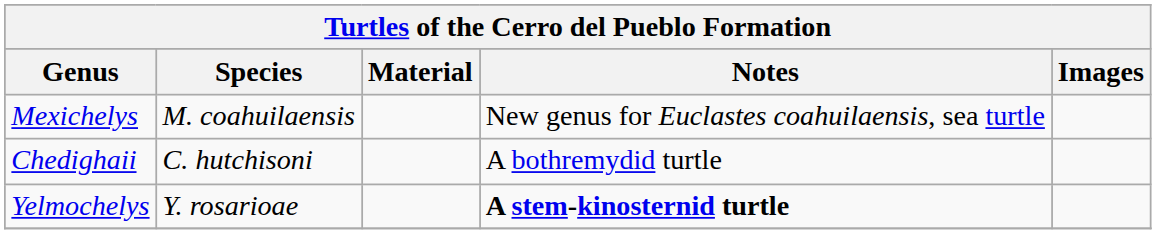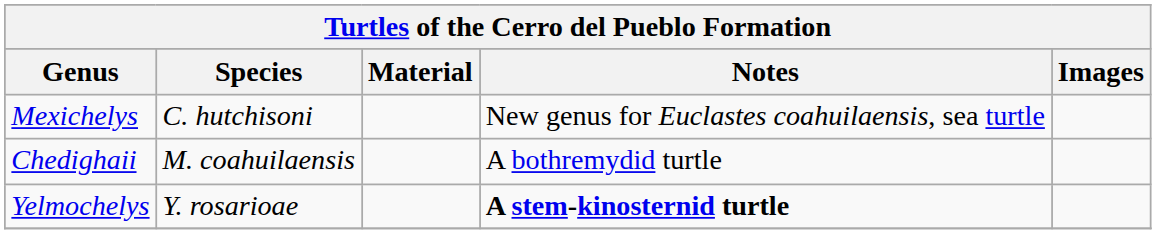Mexichelys | Species: M. coahuilaensis -> C. hutchisoni
Chedighaii | Species: C. hutchisoni -> M. coahuilaensis
